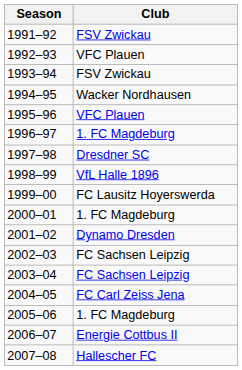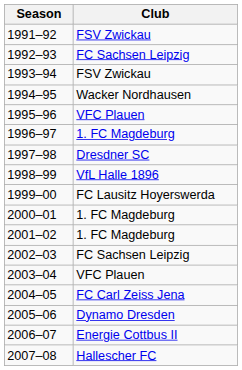1992–93 | Club: VFC Plauen -> FC Sachsen Leipzig
2001–02 | Club: Dynamo Dresden -> 1. FC Magdeburg
2003–04 | Club: FC Sachsen Leipzig -> VFC Plauen
2005–06 | Club: 1. FC Magdeburg -> Dynamo Dresden
